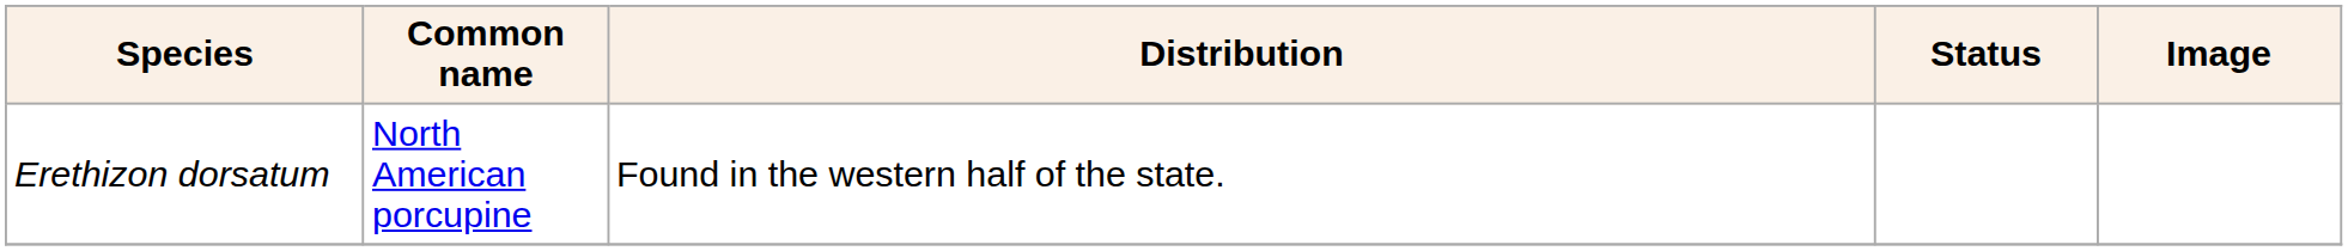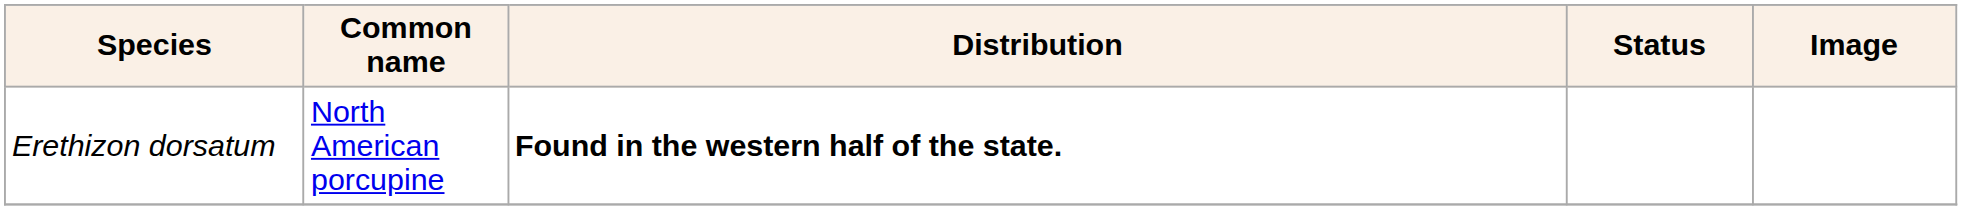Erethizon dorsatum | Distribution: normal -> bold
